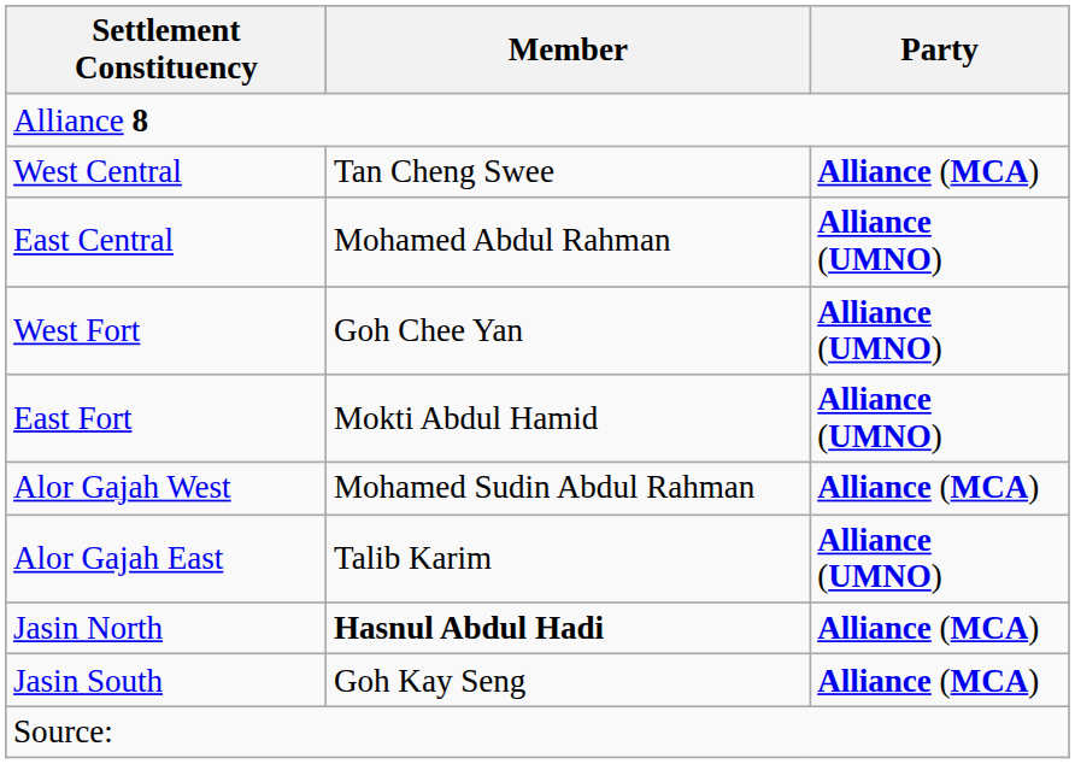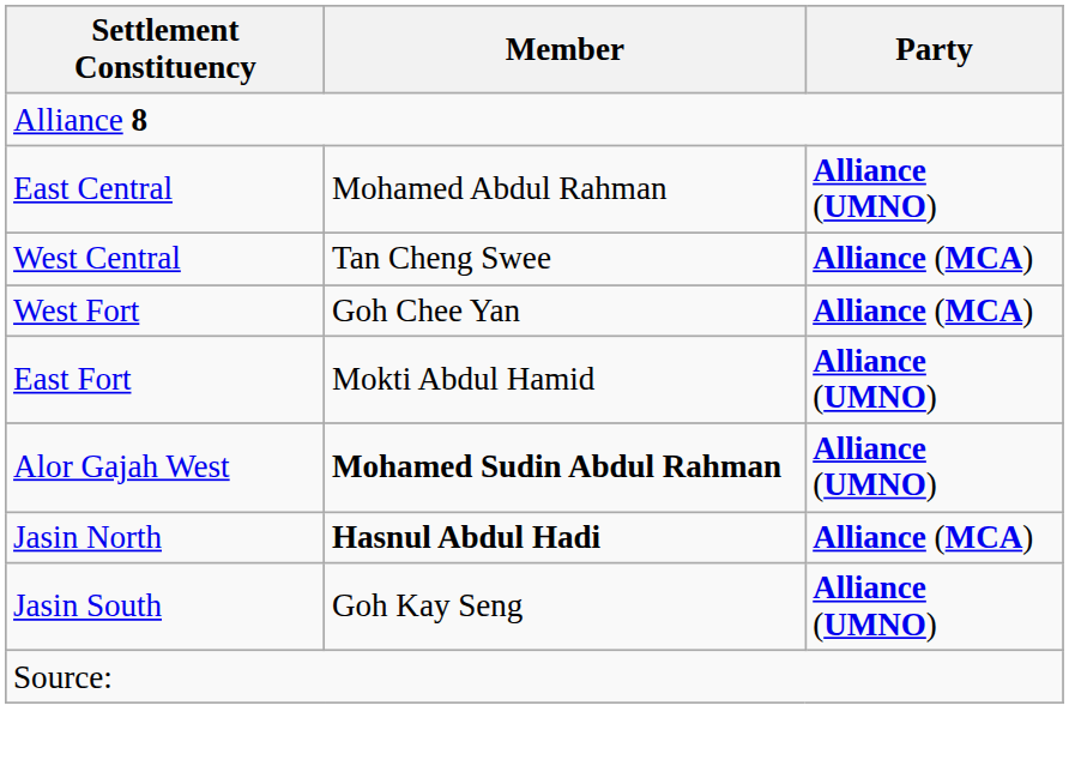rows swapped: East Central <-> West Central
West Fort | Party: Alliance (UMNO) -> Alliance (MCA)
Alor Gajah West | Member: normal -> bold
Alor Gajah West | Party: Alliance (MCA) -> Alliance (UMNO)
- row: Alor Gajah East | Talib Karim | Alliance (UMNO)
Jasin South | Party: Alliance (MCA) -> Alliance (UMNO)
